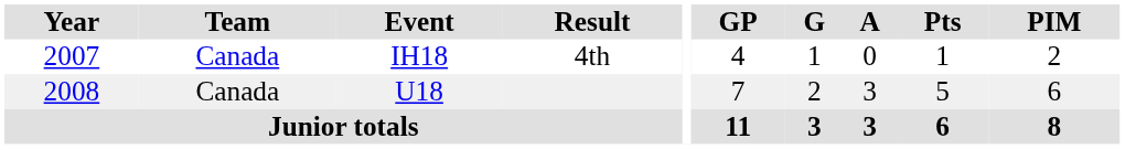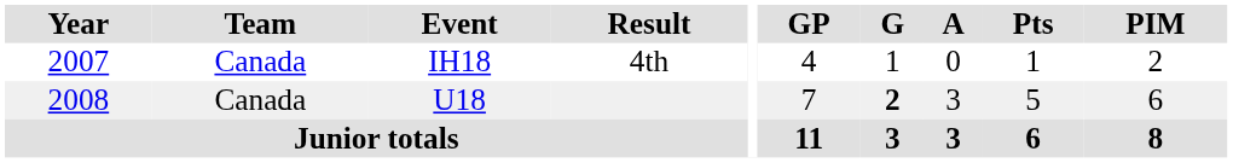U18 | G: normal -> bold
